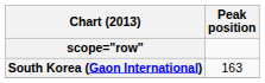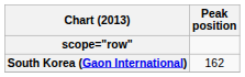South Korea (Gaon International) | Peak position: 163 -> 162
